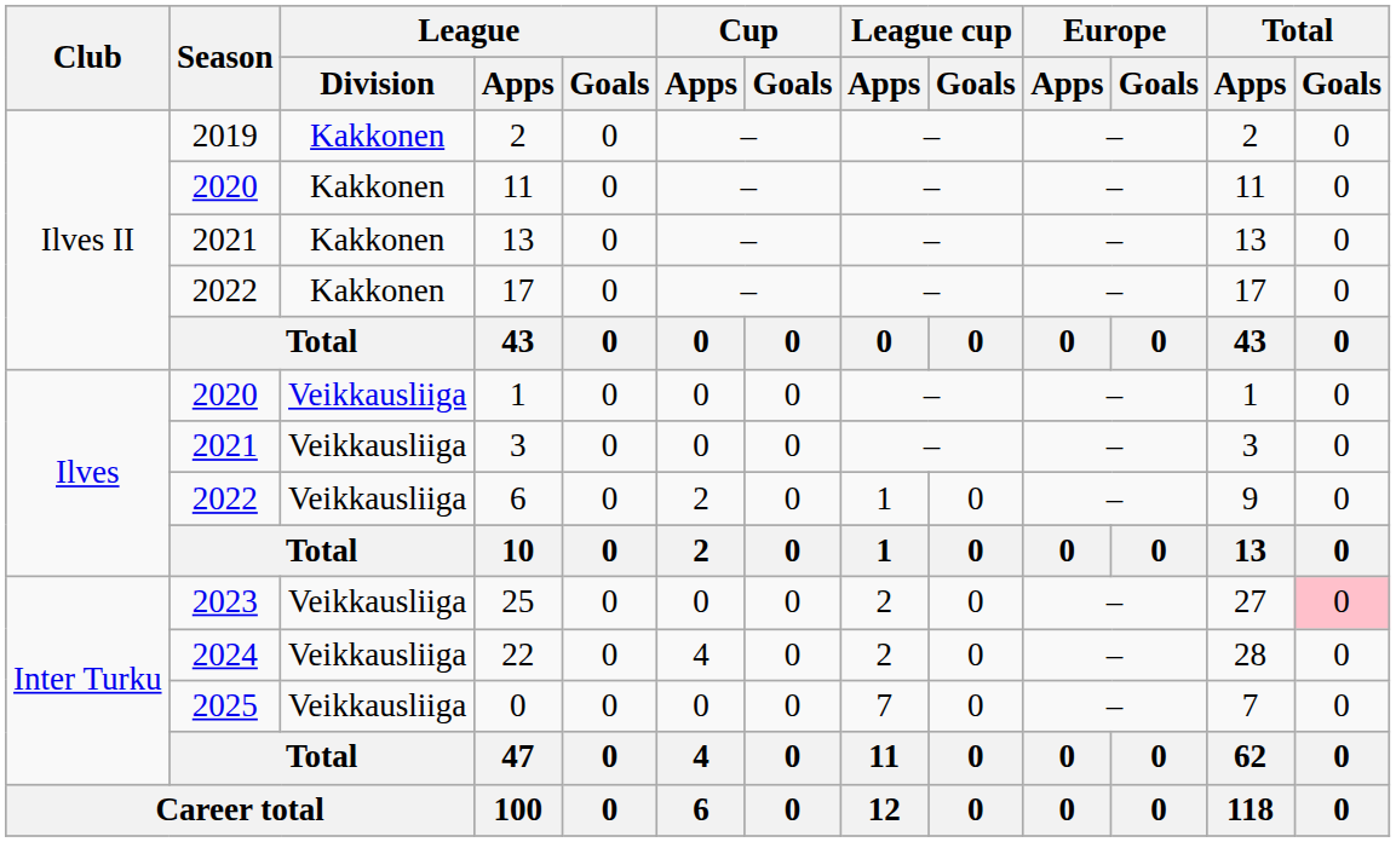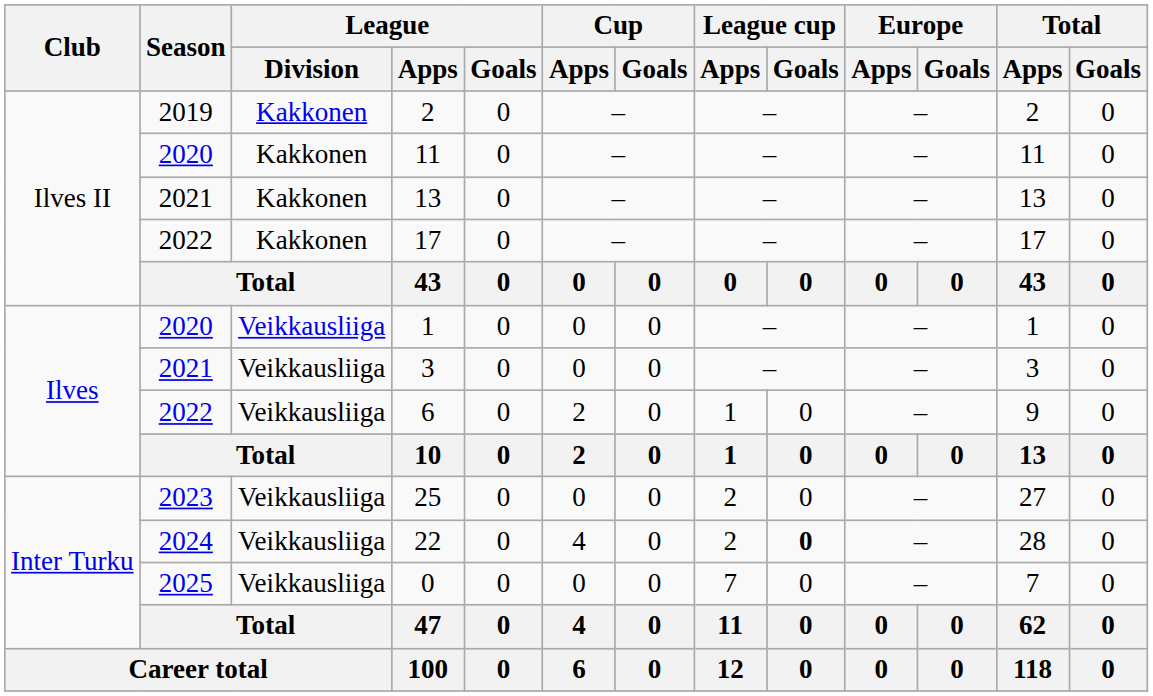25 | Total / Goals: pink background -> no background
22 | League cup / Goals: normal -> bold
